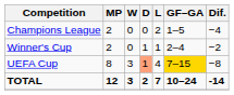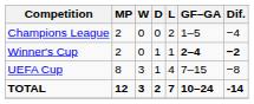Winner's Cup | GF–GA: normal -> bold
Winner's Cup | Dif.: normal -> bold
UEFA Cup | D: lightsalmon background -> no background
UEFA Cup | GF–GA: gold background -> no background
